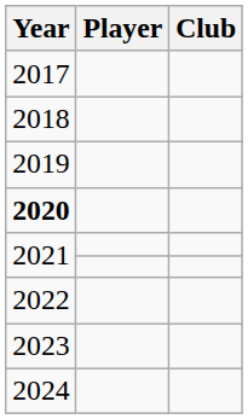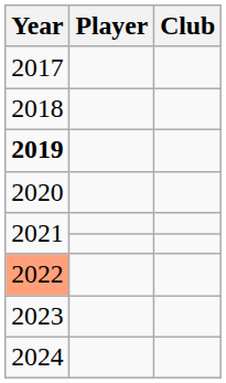2019 | Year: normal -> bold
2020 | Year: bold -> normal
2022 | Year: no background -> lightsalmon background
